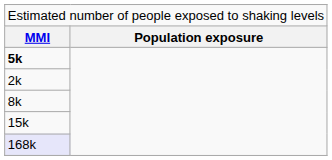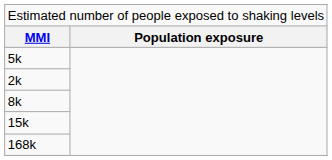5k | column 1: bold -> normal
168k | column 1: lavender background -> no background
